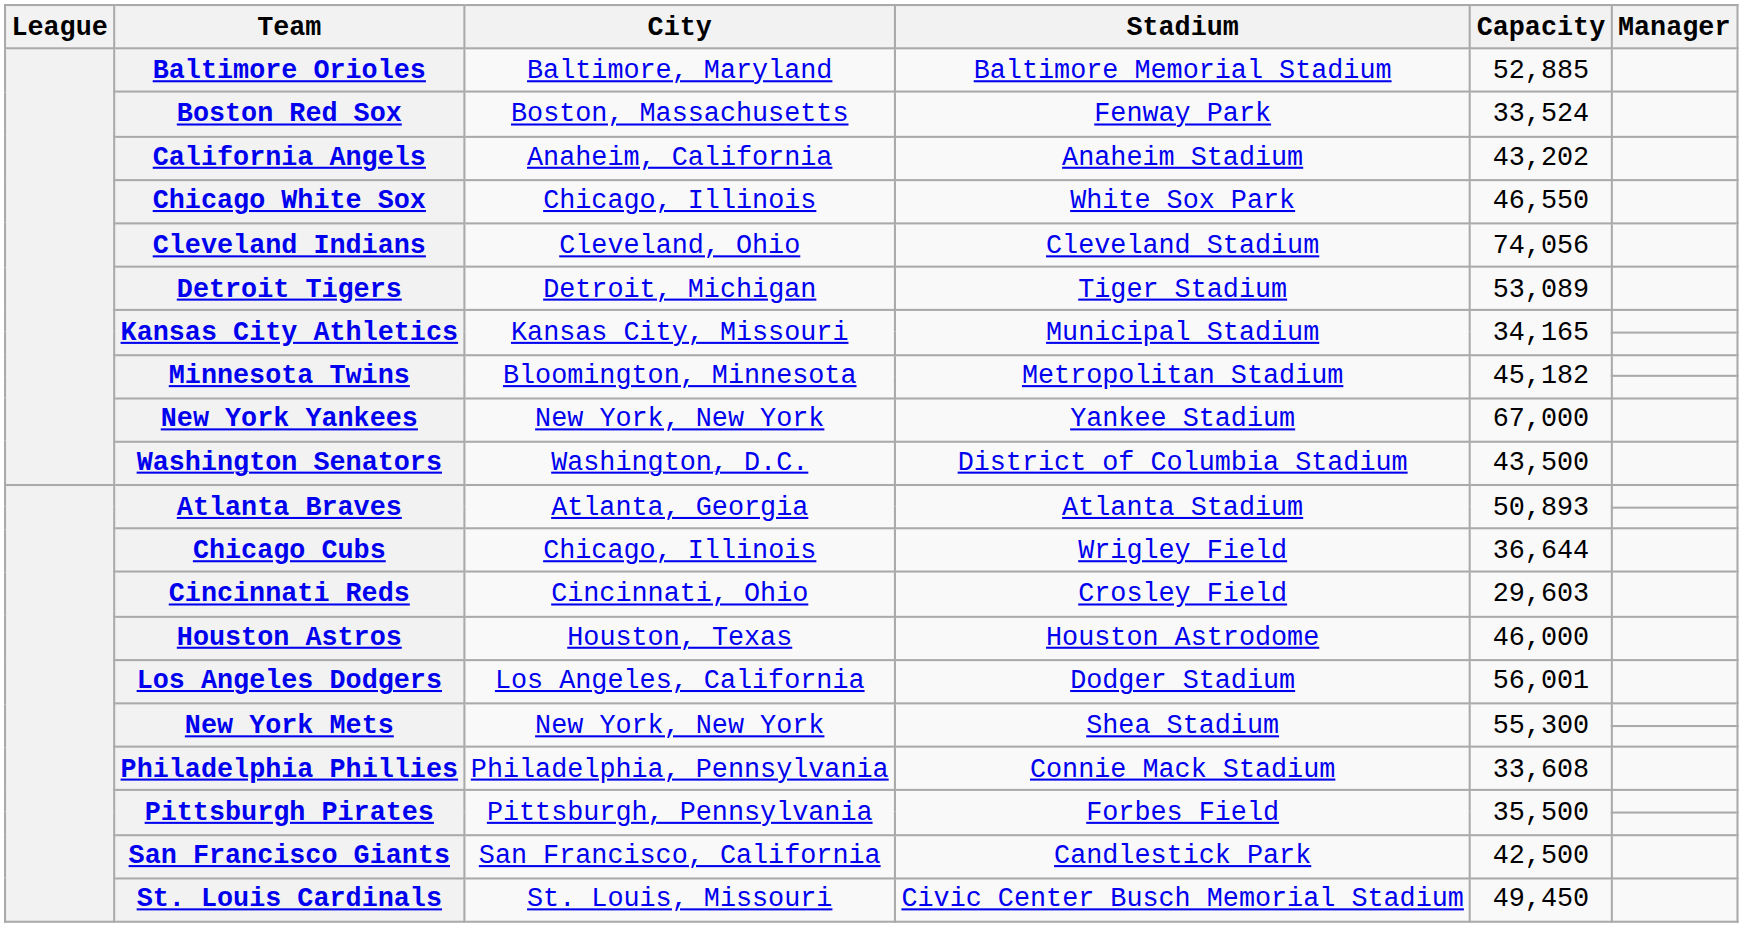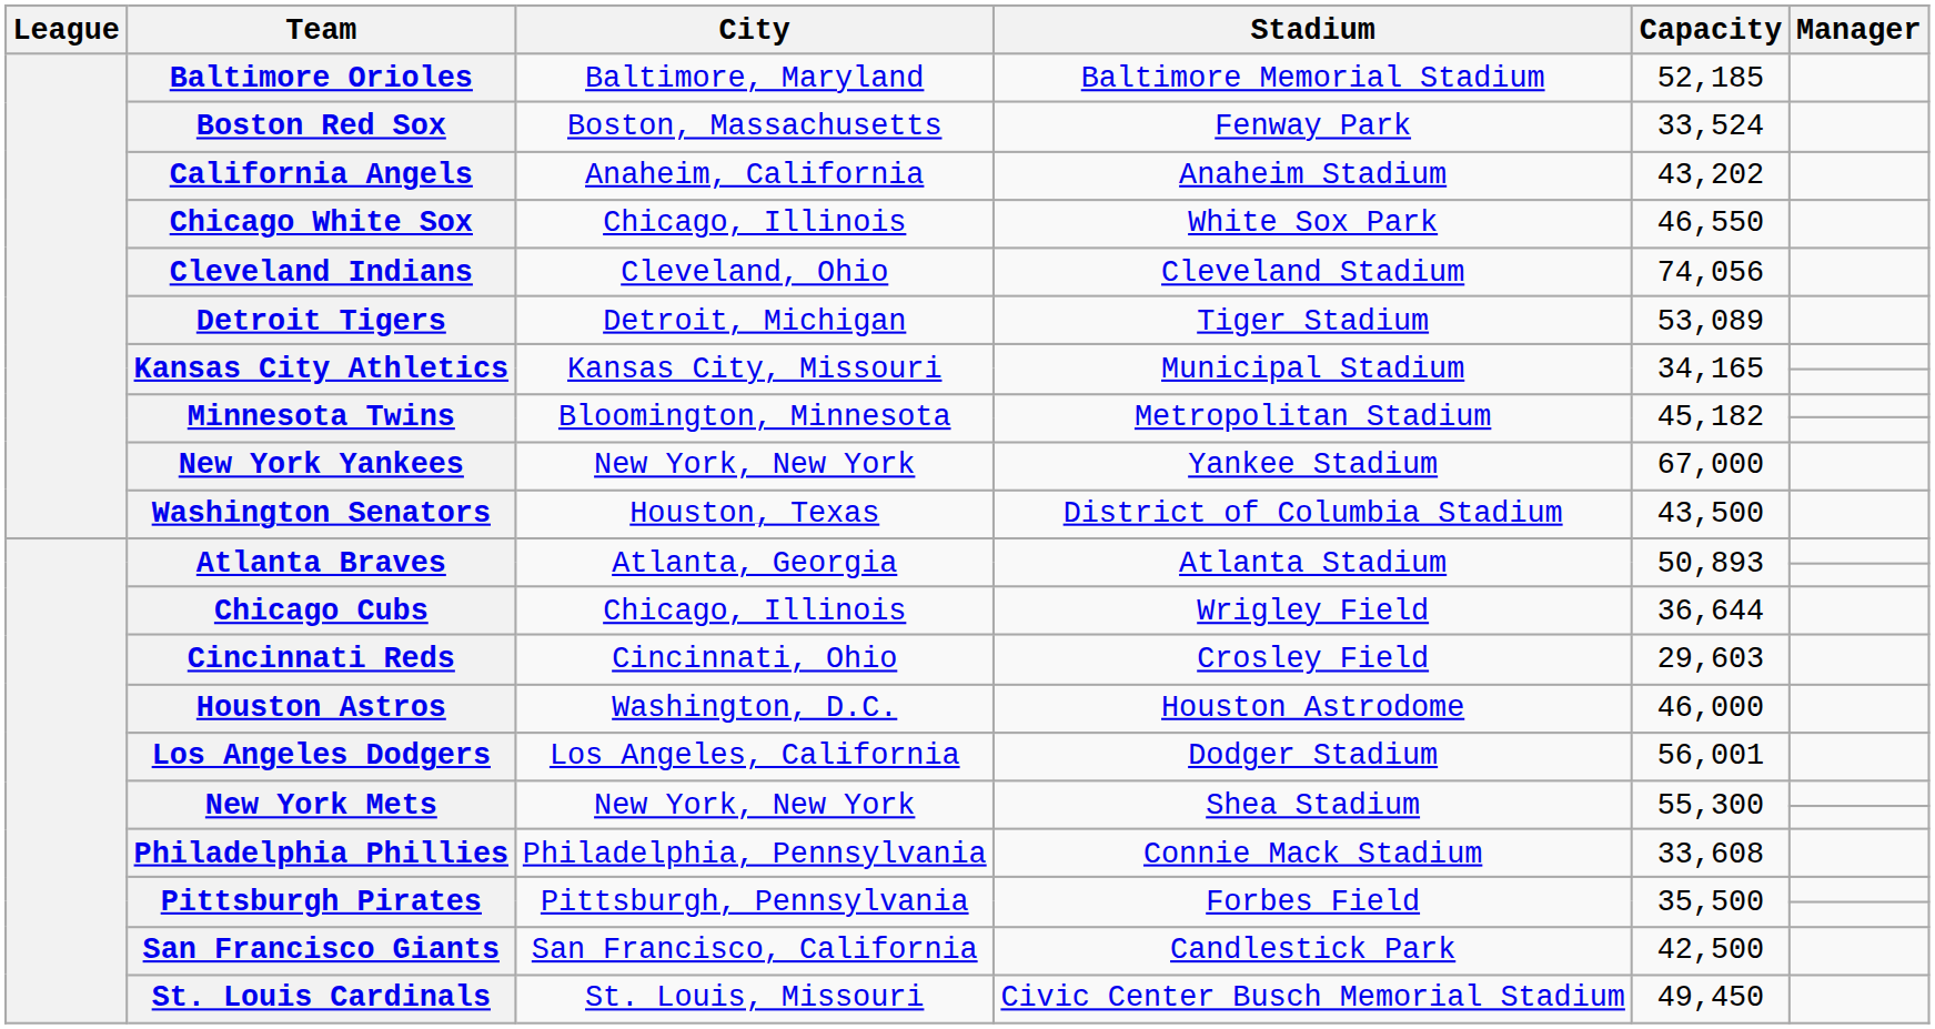Baltimore Orioles | Capacity: 52,885 -> 52,185
Washington Senators | City: Washington, D.C. -> Houston, Texas
Houston Astros | City: Houston, Texas -> Washington, D.C.
